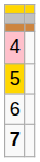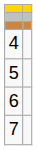row 4 | column 1: pink background -> no background
row 5 | column 1: gold background -> no background
row 7 | column 1: bold -> normal
